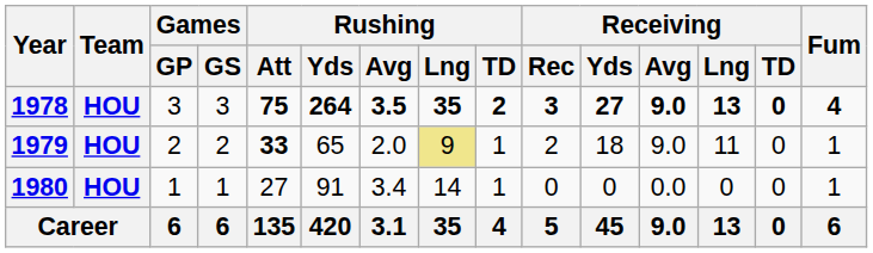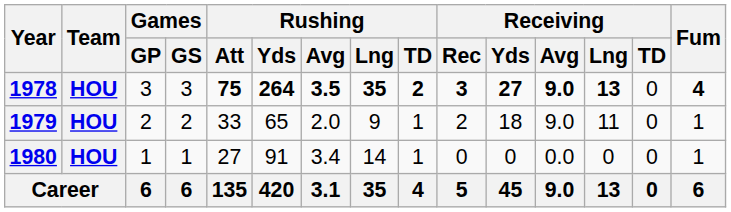1978 | Receiving / TD: bold -> normal
1979 | Rushing / Att: bold -> normal
1979 | Rushing / Lng: khaki background -> no background
